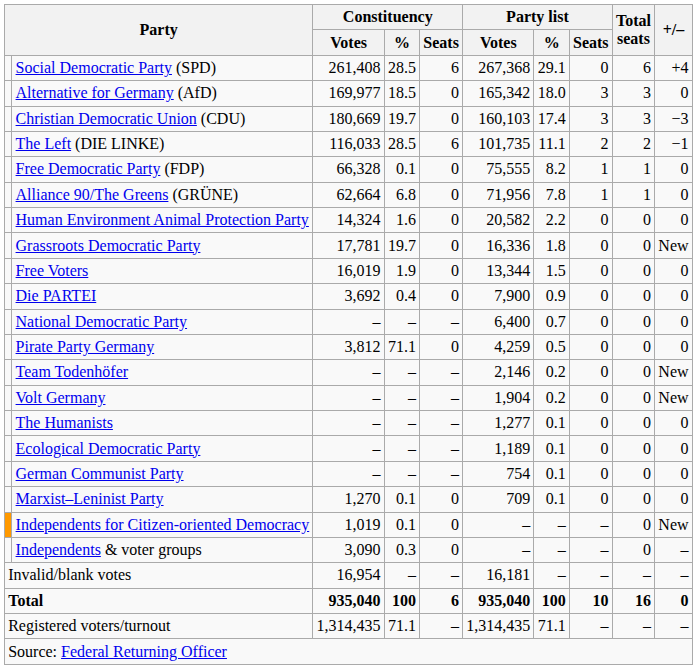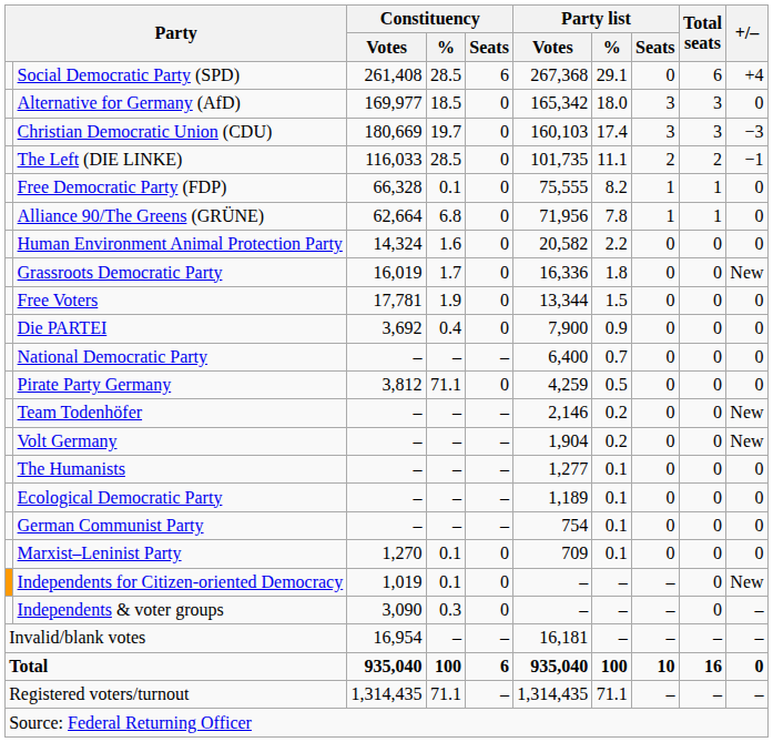The Left (DIE LINKE) | Constituency / Seats: 6 -> 0
Grassroots Democratic Party | Constituency / Votes: 17,781 -> 16,019
Grassroots Democratic Party | Constituency / %: 19.7 -> 1.7
Free Voters | Constituency / Votes: 16,019 -> 17,781
